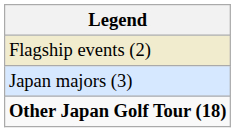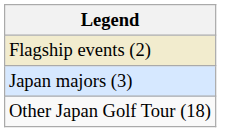row 4 | column 1: bold -> normal
